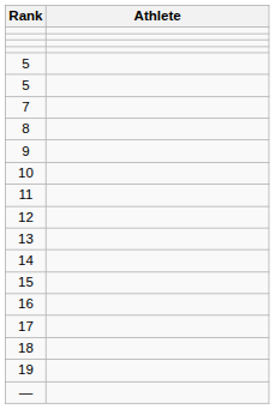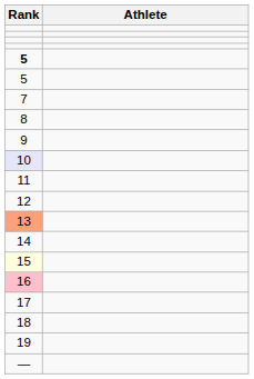row 6 | Rank: normal -> bold
row 11 | Rank: no background -> lavender background
row 14 | Rank: no background -> lightsalmon background
row 16 | Rank: no background -> lightyellow background
row 17 | Rank: no background -> pink background
